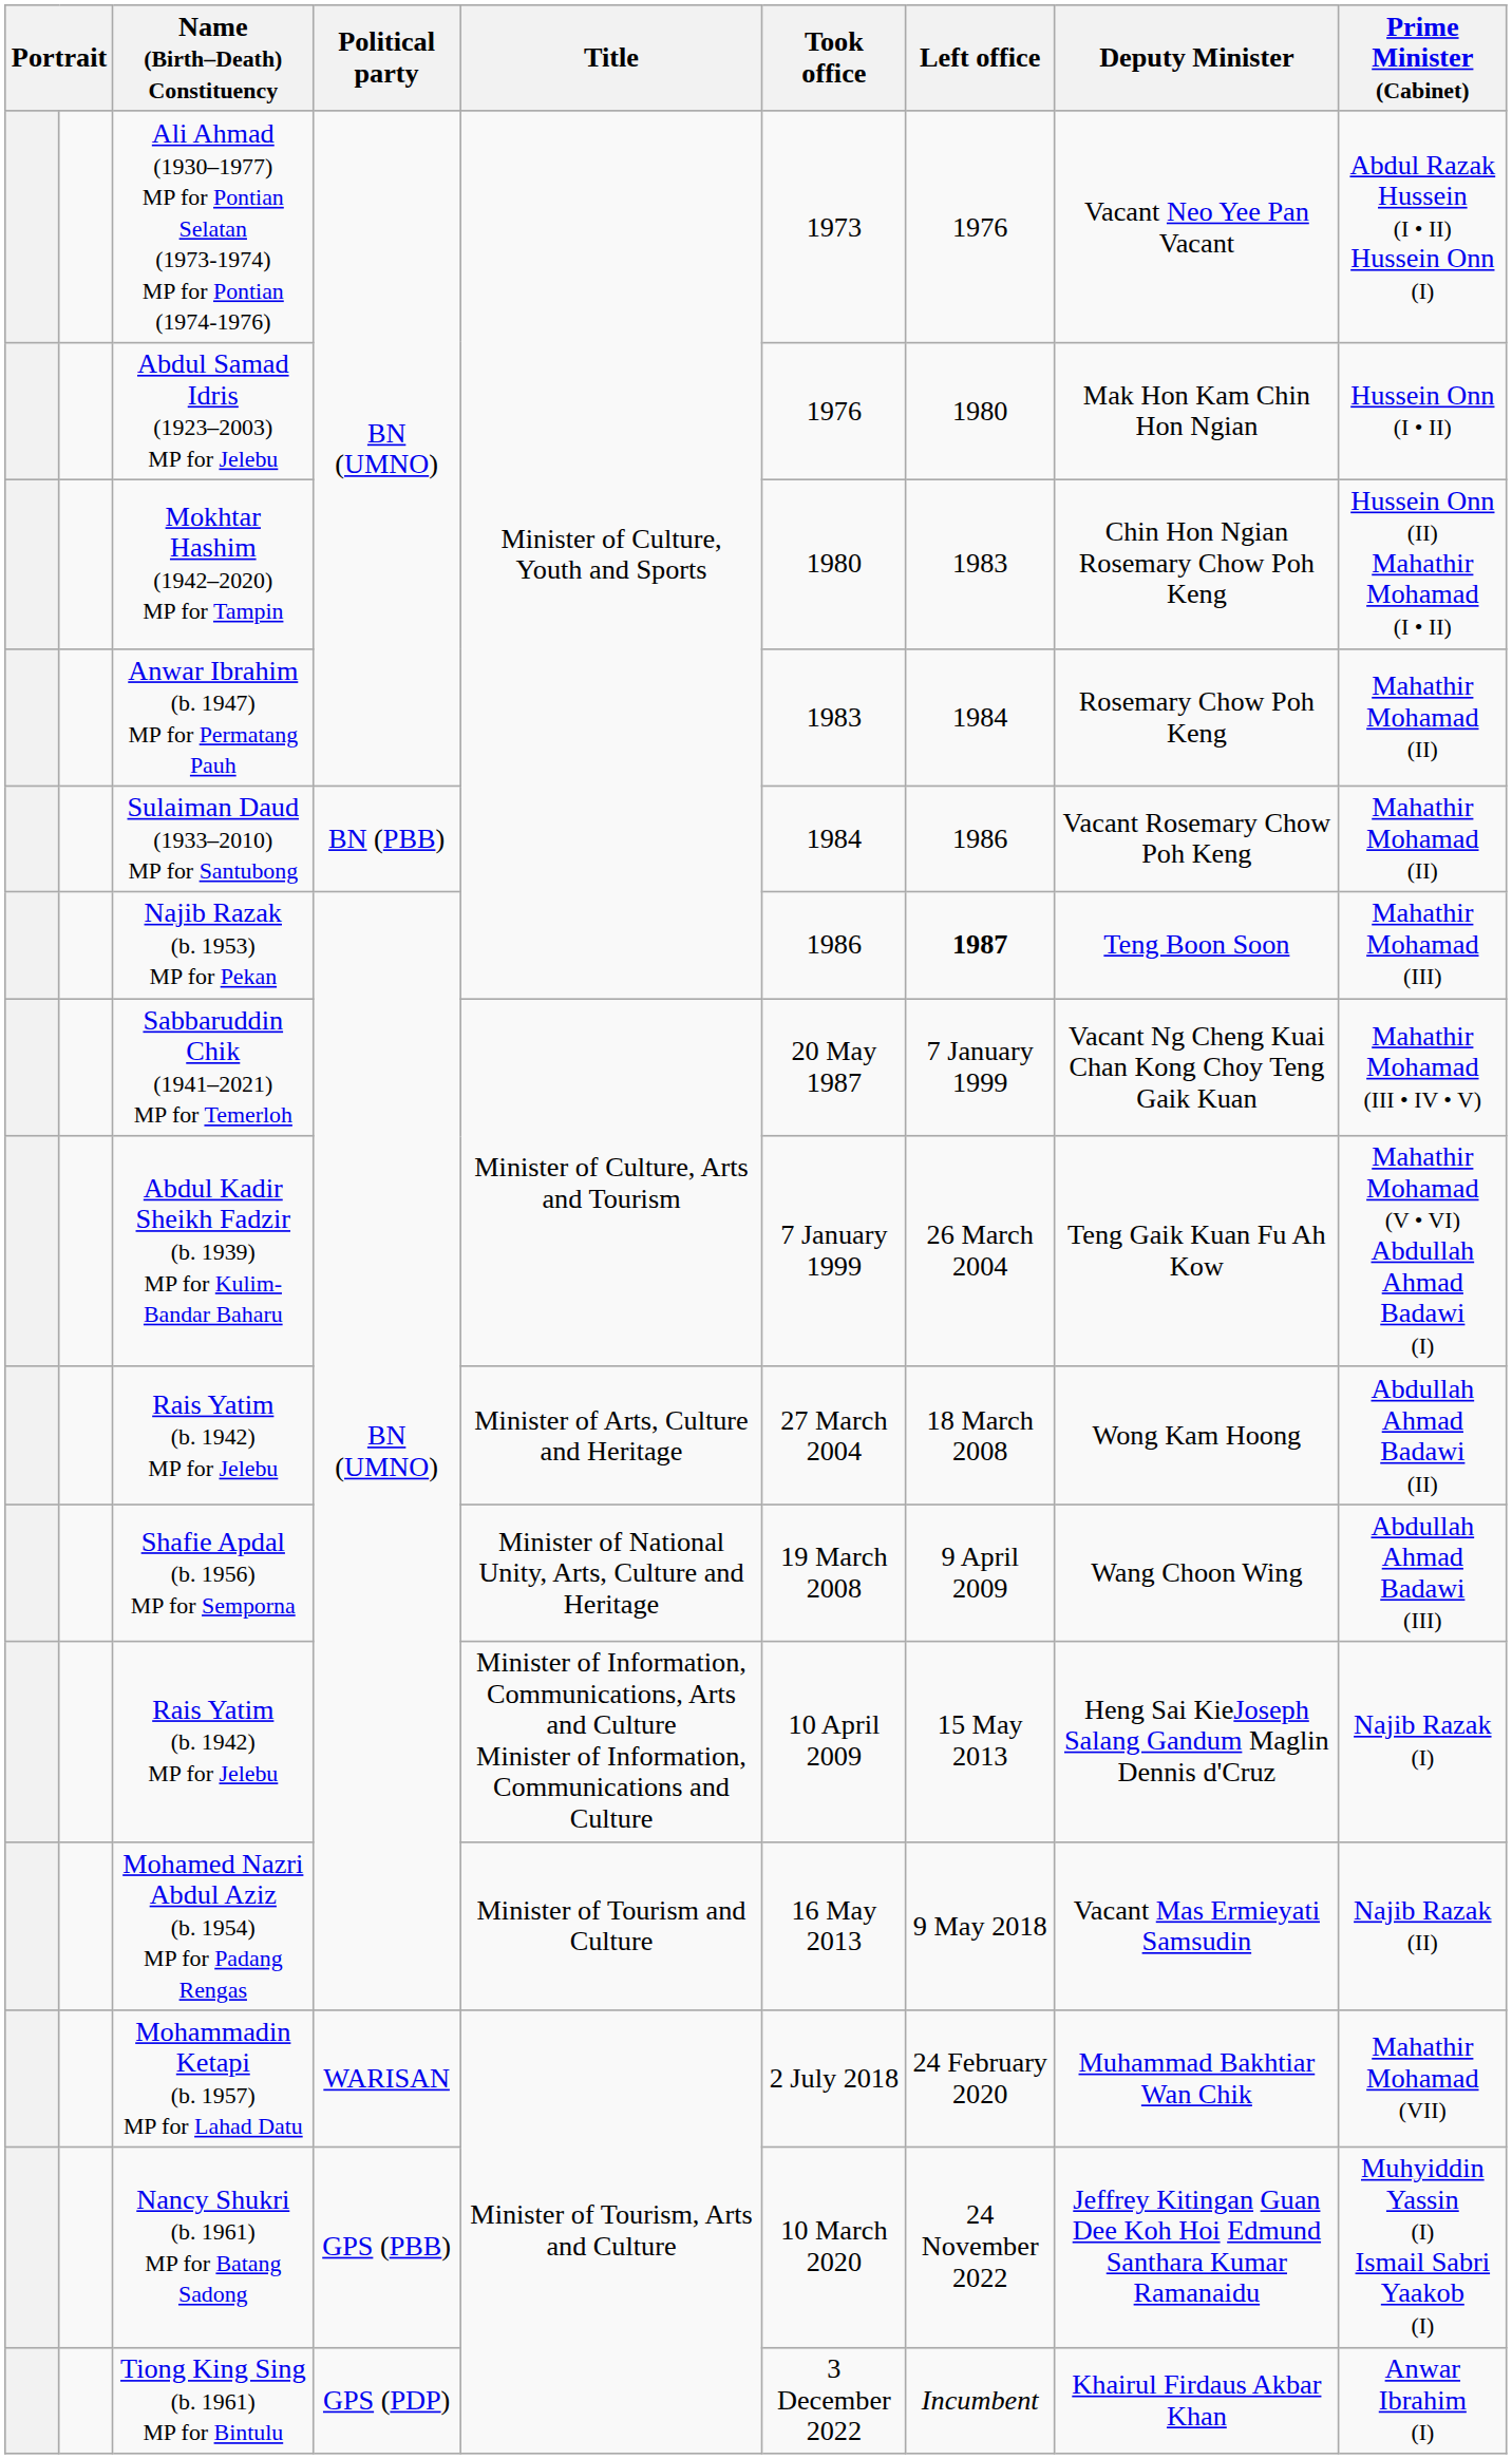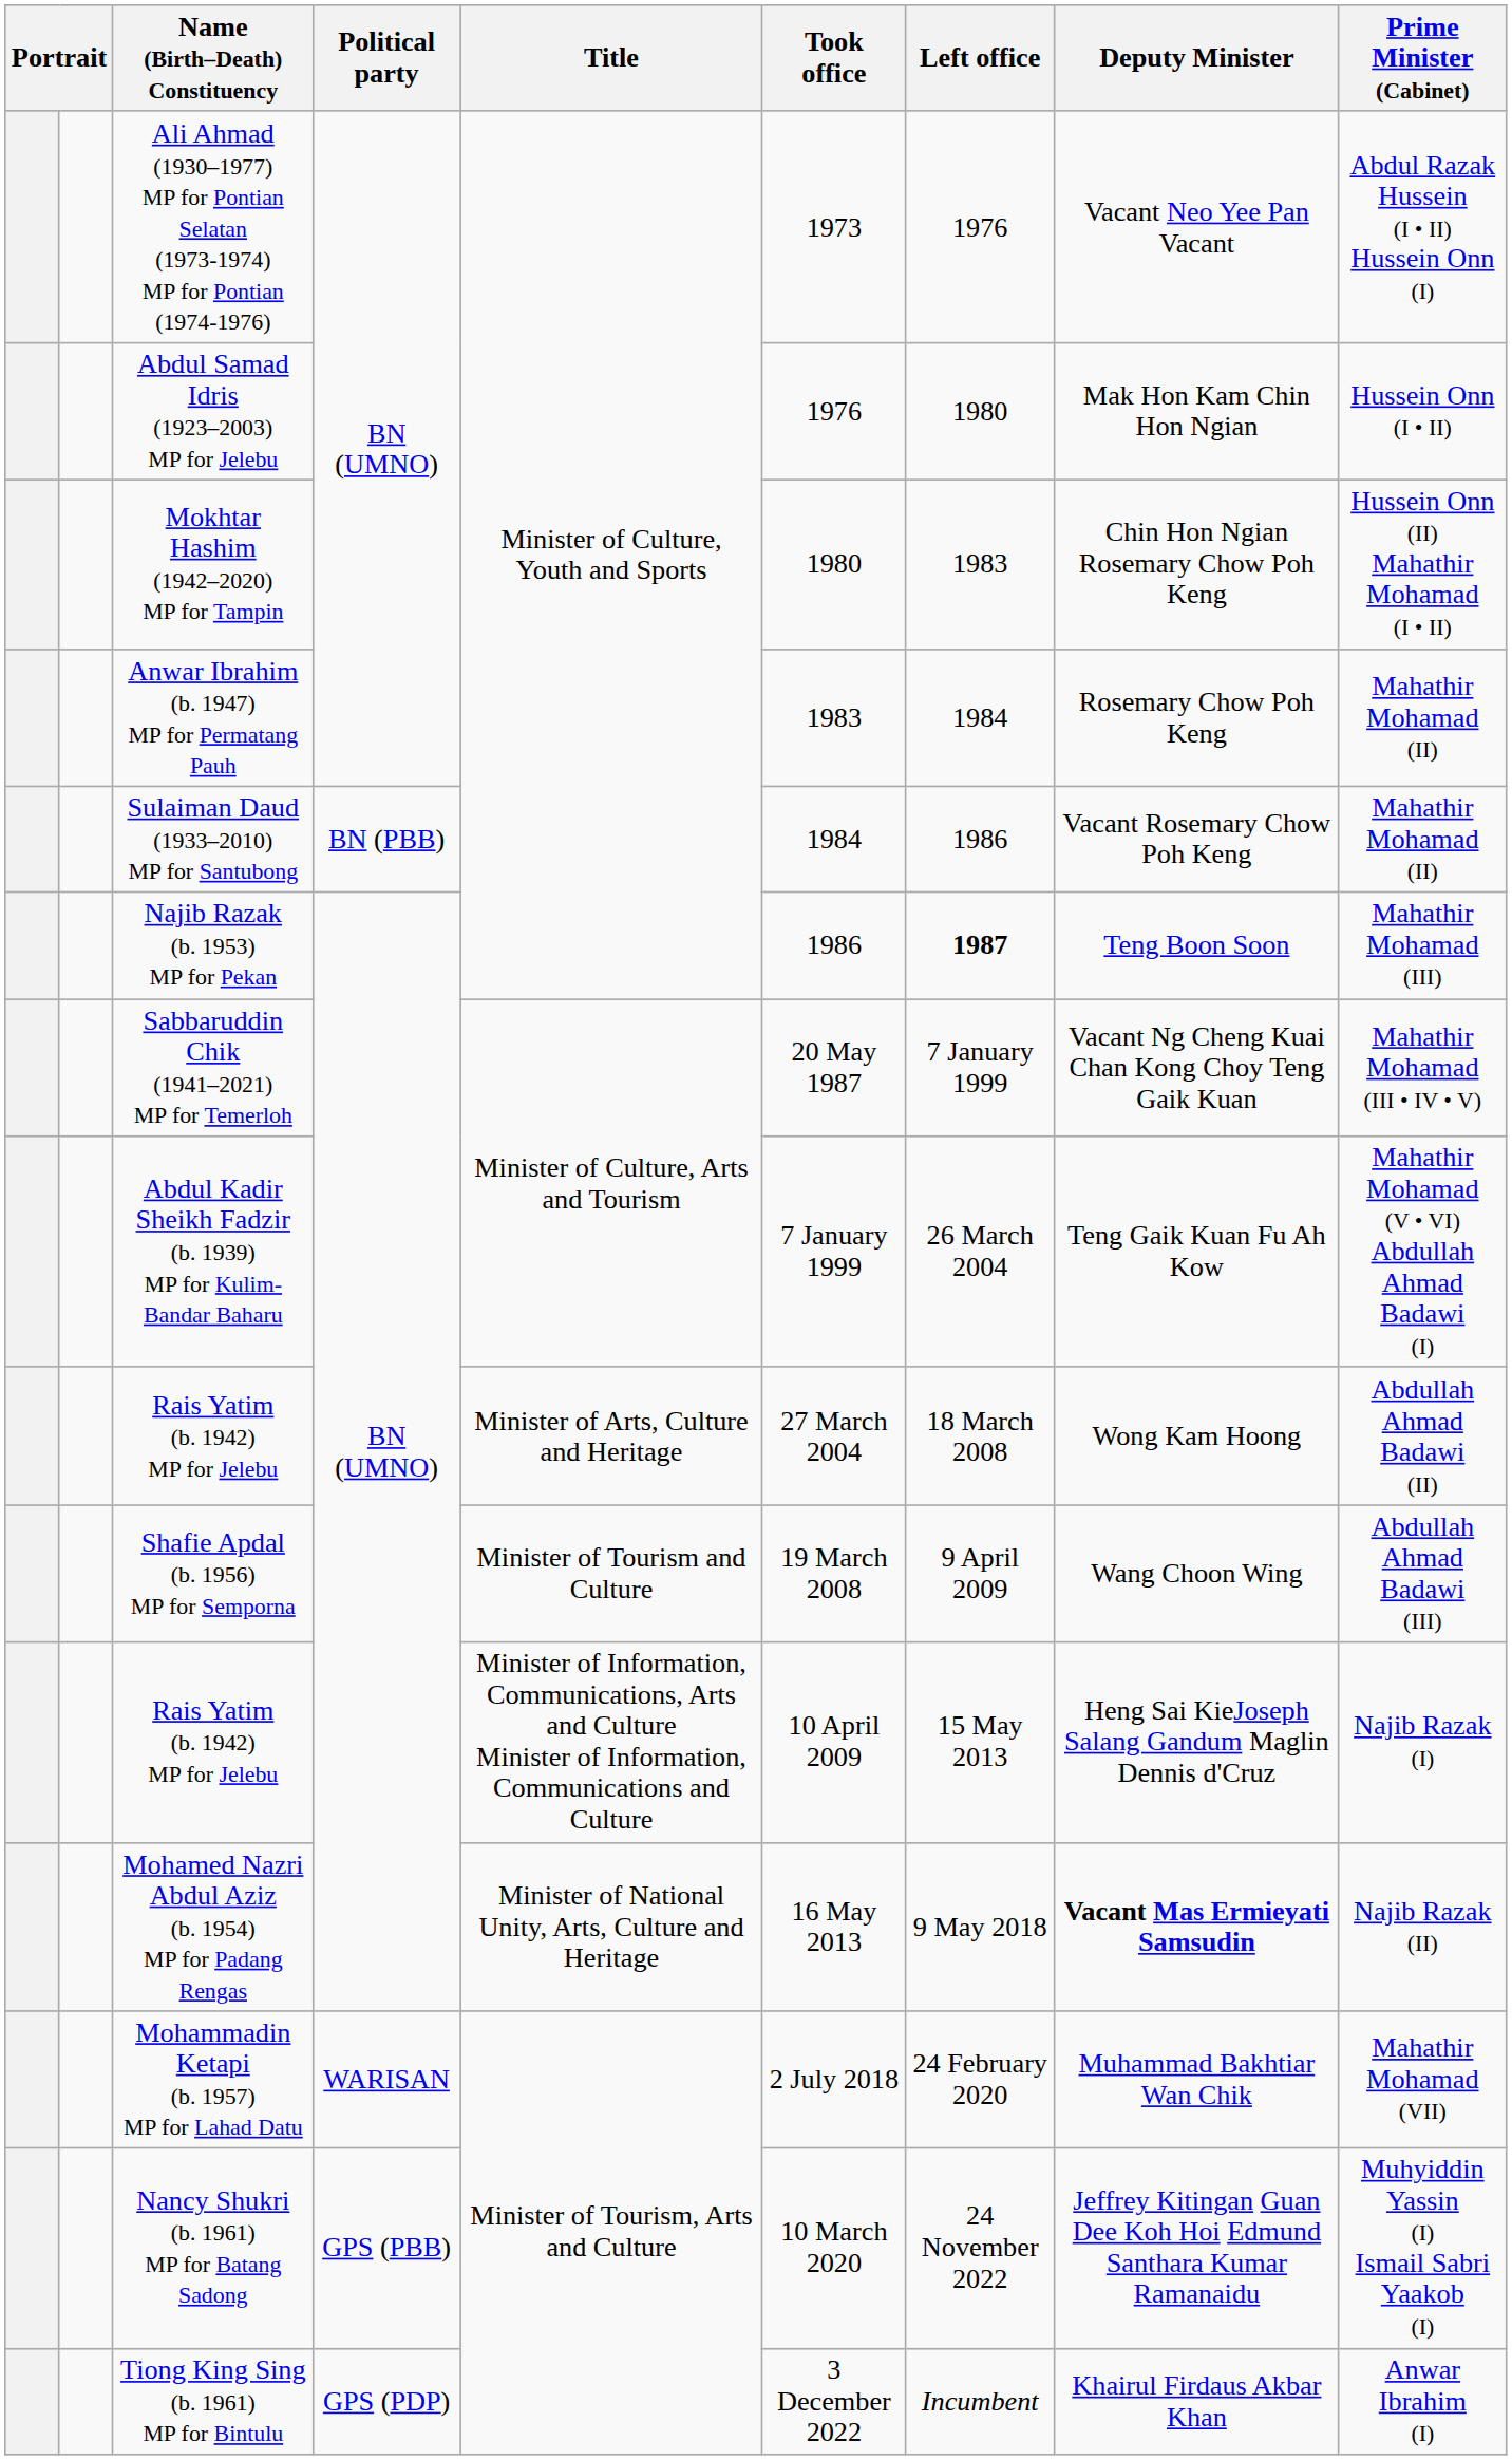Shafie Apdal (b. 1956) MP for Semporna | Title: Minister of National Unity, Arts, Culture and Heritage -> Minister of Tourism and Culture
Mohamed Nazri Abdul Aziz (b. 1954) MP for Padang Rengas | Title: Minister of Tourism and Culture -> Minister of National Unity, Arts, Culture and Heritage
Mohamed Nazri Abdul Aziz (b. 1954) MP for Padang Rengas | Deputy Minister: normal -> bold
